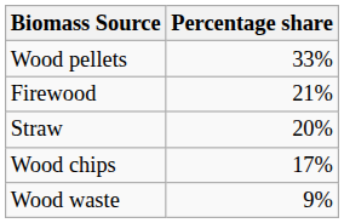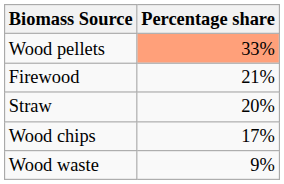Wood pellets | Percentage share: no background -> lightsalmon background
